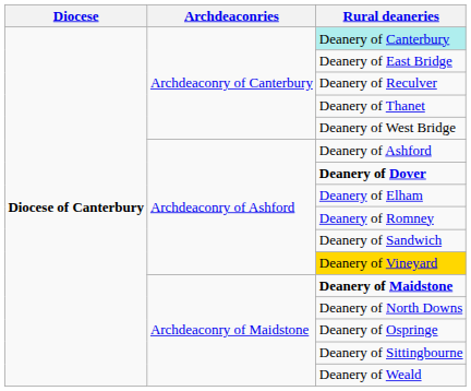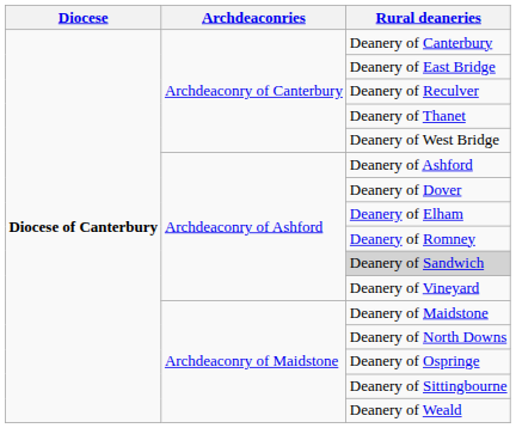Deanery of Canterbury | Rural deaneries: paleturquoise background -> no background
Deanery of Dover | Rural deaneries: bold -> normal
Deanery of Sandwich | Rural deaneries: no background -> lightgrey background
Deanery of Vineyard | Rural deaneries: gold background -> no background
Deanery of Maidstone | Rural deaneries: bold -> normal
